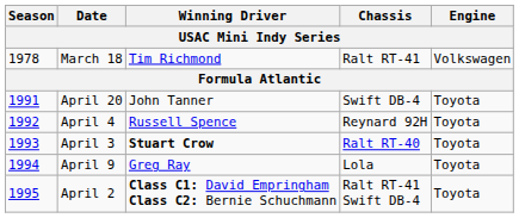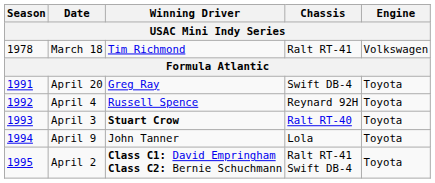April 20 | Winning Driver: John Tanner -> Greg Ray
April 9 | Winning Driver: Greg Ray -> John Tanner
